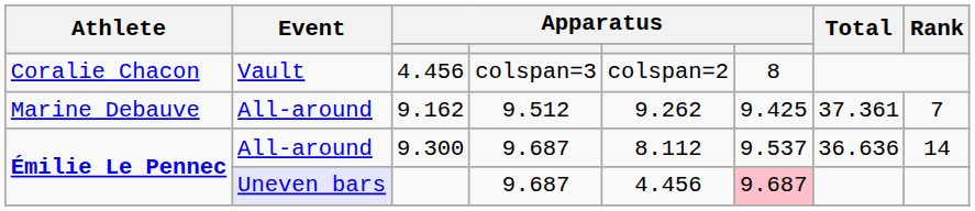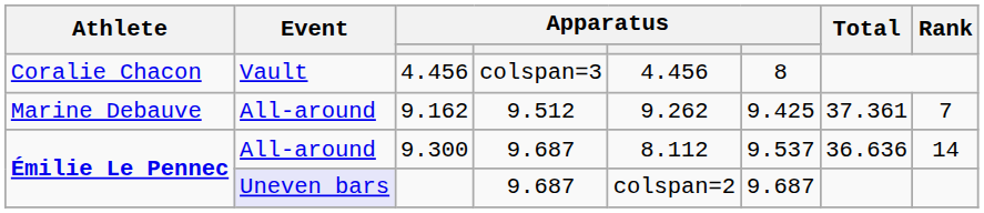row 3 | column 5: colspan=2 -> 4.456
row 6 | column 5: 4.456 -> colspan=2
row 6 | column 6: pink background -> no background
